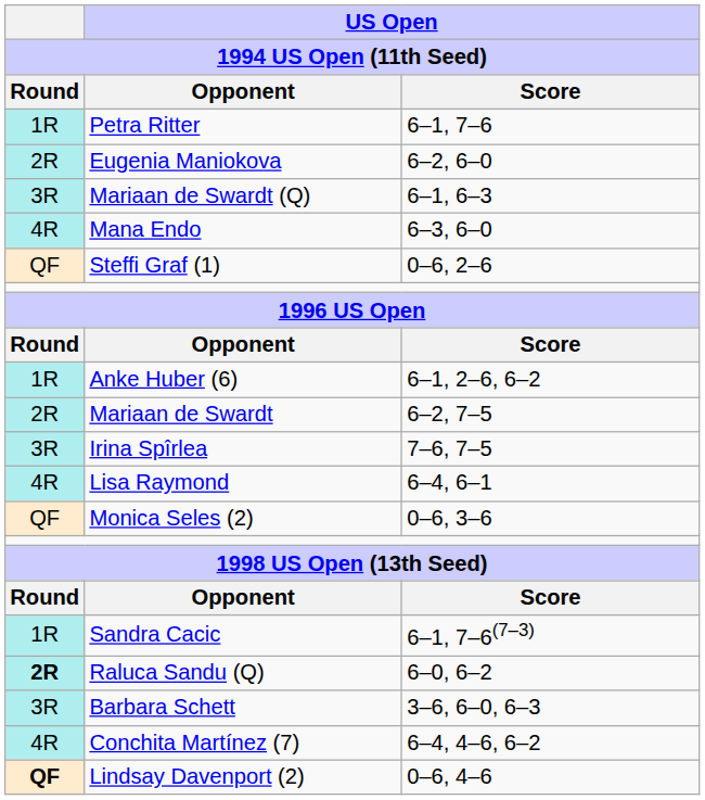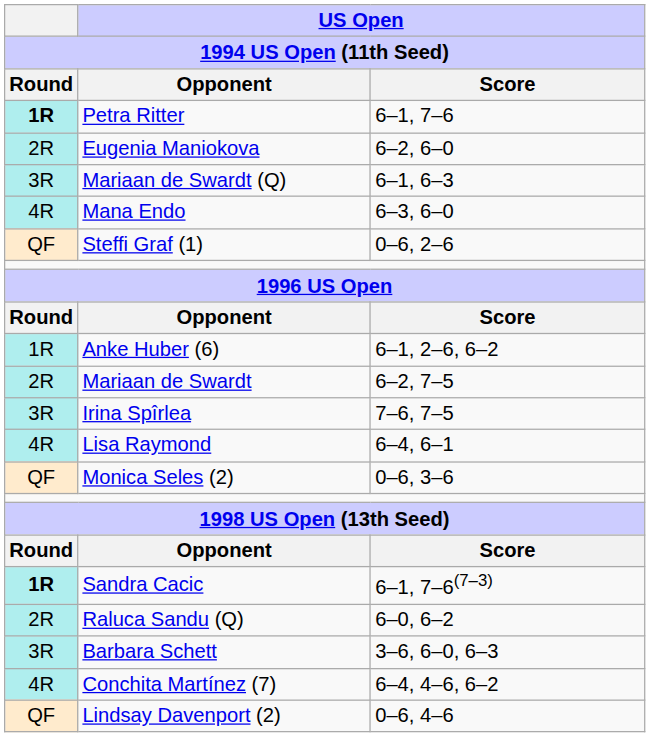Petra Ritter | Round: normal -> bold
Sandra Cacic | Round: normal -> bold
Raluca Sandu (Q) | Round: bold -> normal
Lindsay Davenport (2) | Round: bold -> normal
